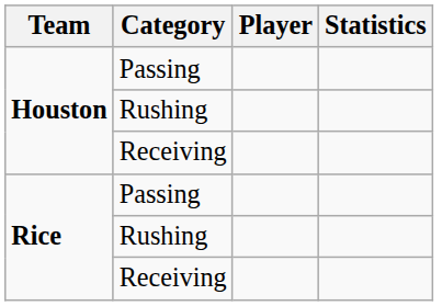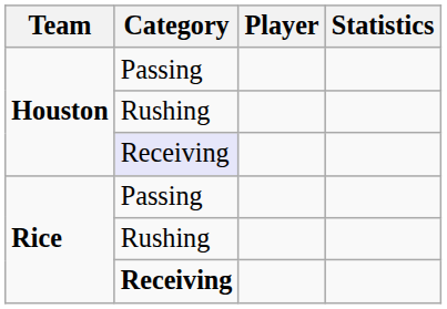Houston / Receiving | Category: no background -> lavender background
Rice / Receiving | Category: normal -> bold
